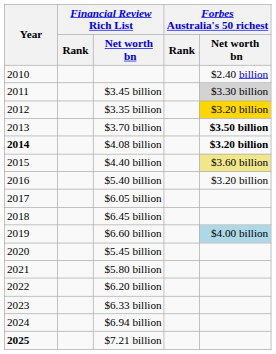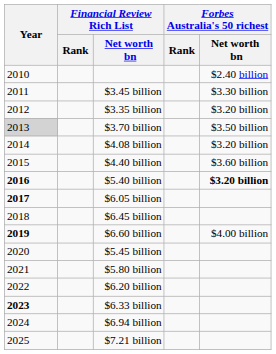$3.45 billion | Forbes Australia's 50 richest / Net worth bn: lightgrey background -> no background
$3.35 billion | Forbes Australia's 50 richest / Net worth bn: gold background -> no background
$3.70 billion | Year: no background -> lightgrey background
$3.70 billion | Forbes Australia's 50 richest / Net worth bn: bold -> normal
$4.08 billion | Year: bold -> normal
$4.08 billion | Forbes Australia's 50 richest / Net worth bn: bold -> normal
$4.40 billion | Forbes Australia's 50 richest / Net worth bn: khaki background -> no background
$5.40 billion | Year: normal -> bold
$5.40 billion | Forbes Australia's 50 richest / Net worth bn: normal -> bold
$6.05 billion | Year: normal -> bold
$6.60 billion | Year: normal -> bold
$6.60 billion | Forbes Australia's 50 richest / Net worth bn: lightblue background -> no background
$6.33 billion | Year: normal -> bold
$7.21 billion | Year: bold -> normal
